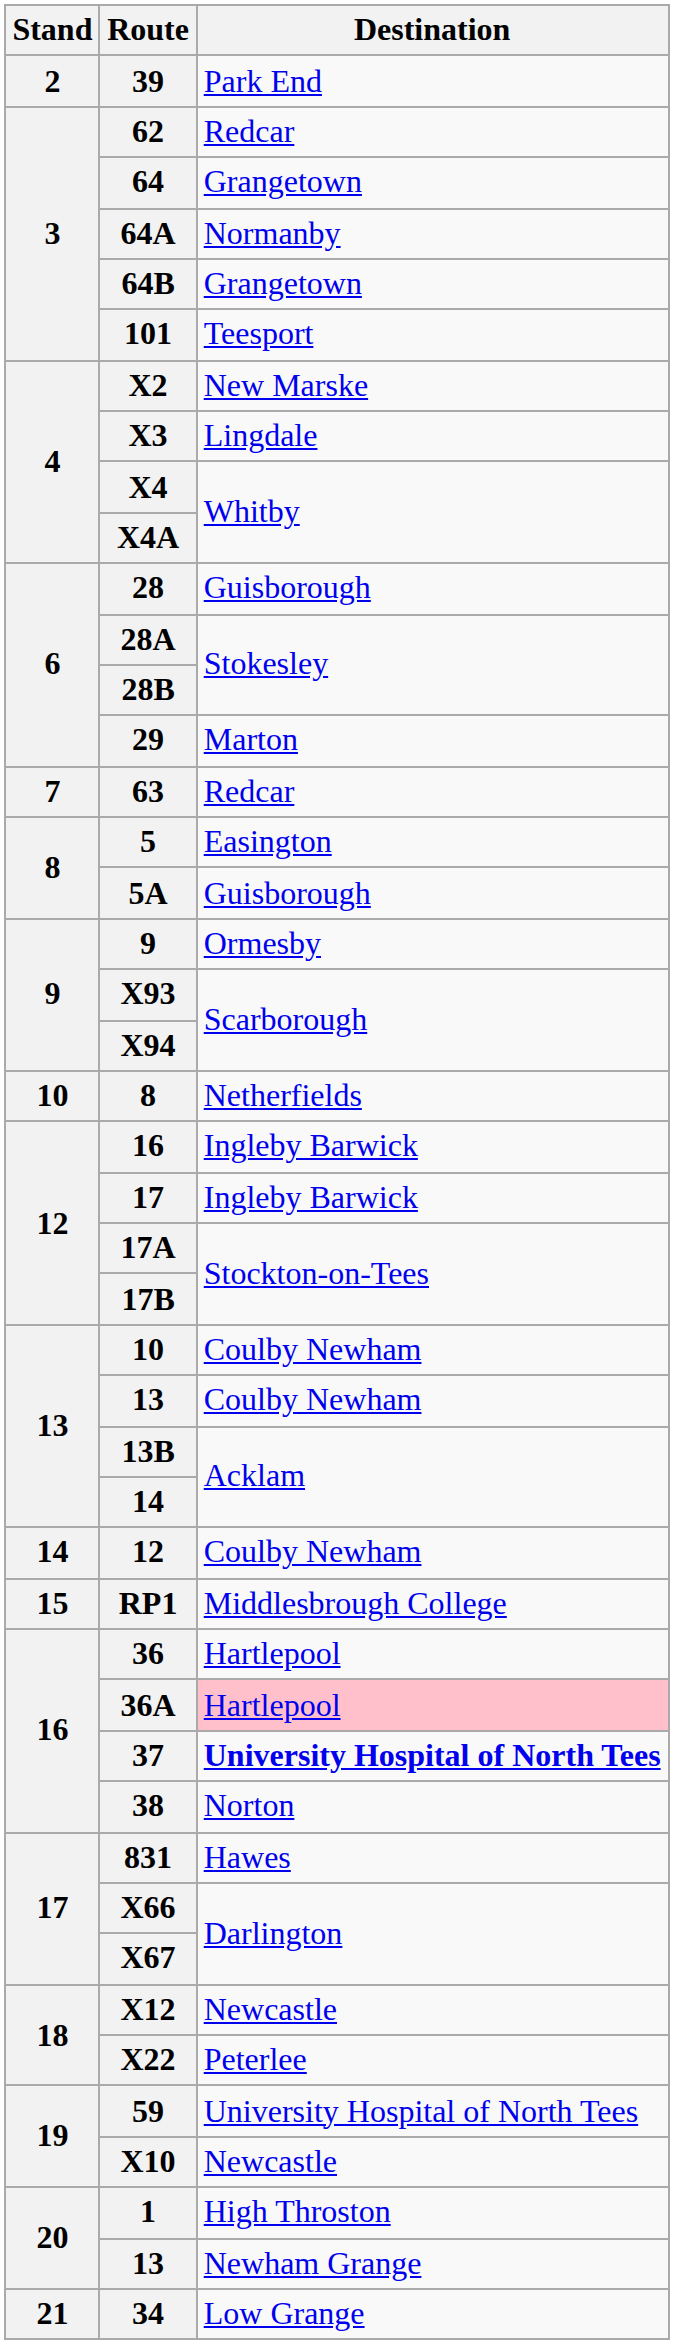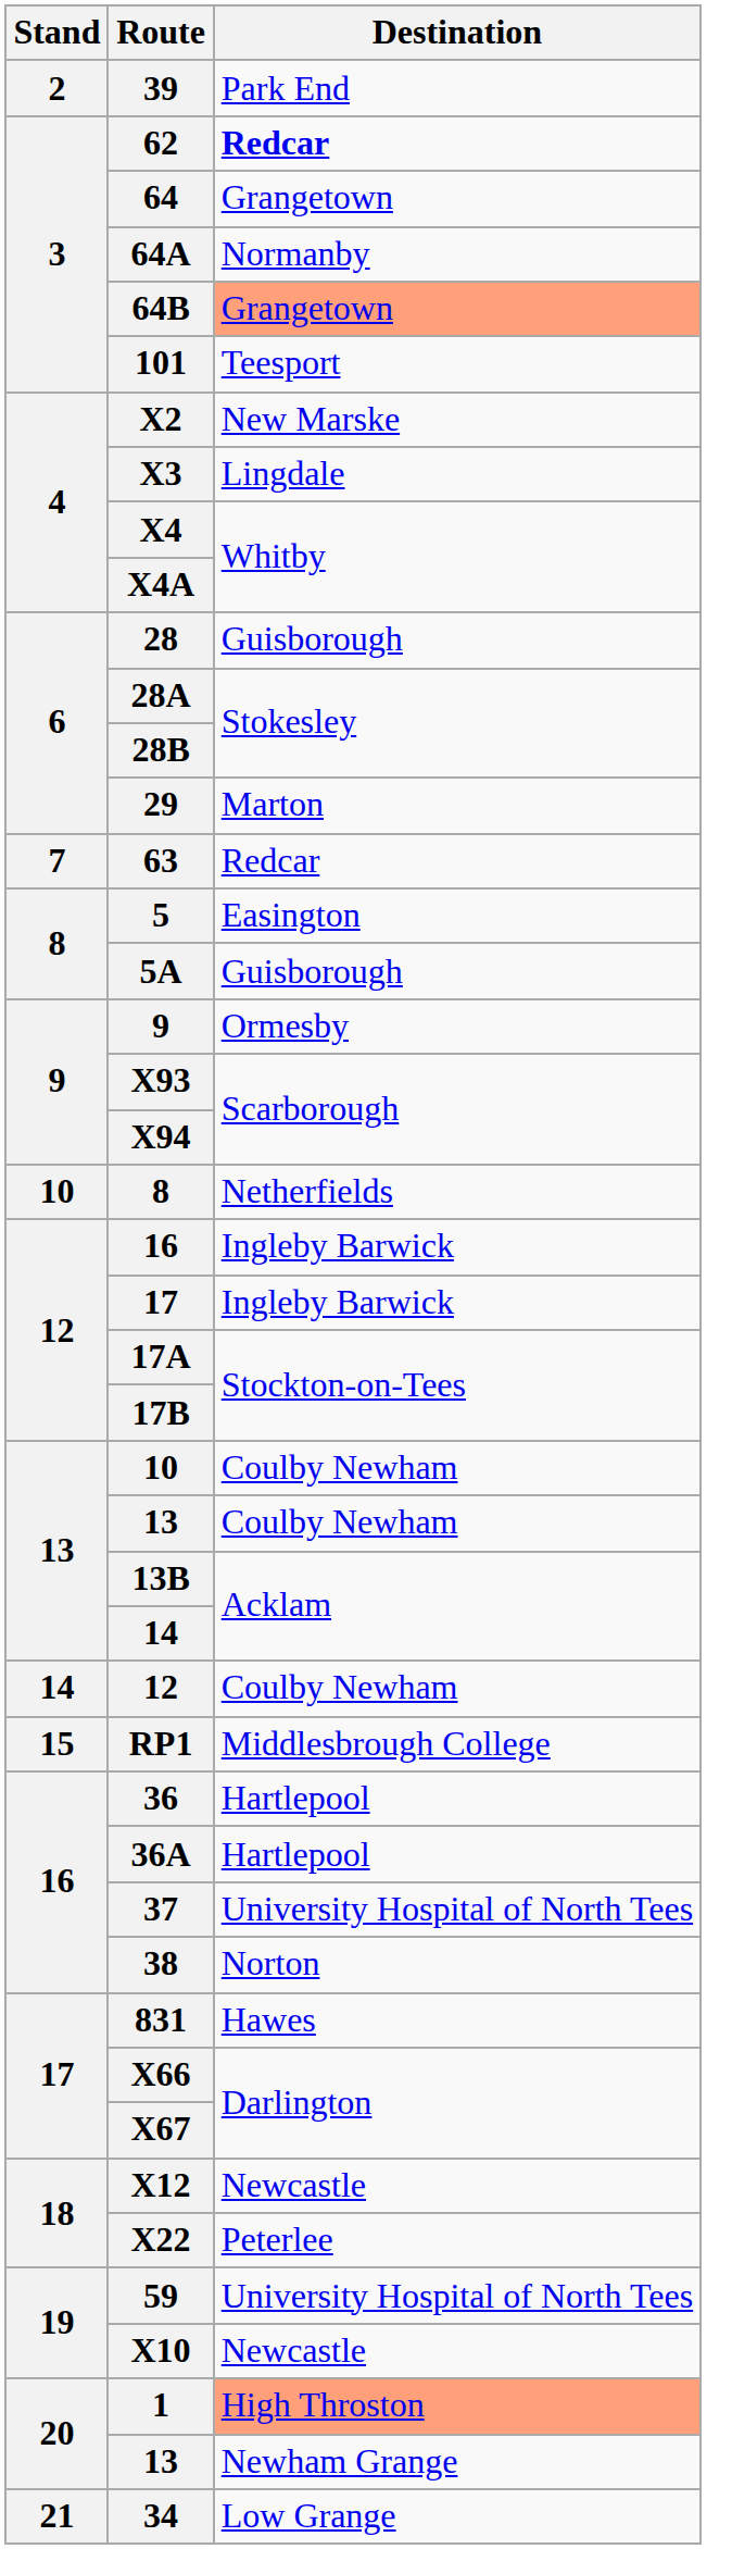62 | Destination: normal -> bold
64B | Destination: no background -> lightsalmon background
36A | Destination: pink background -> no background
37 | Destination: bold -> normal
1 | Destination: no background -> lightsalmon background
